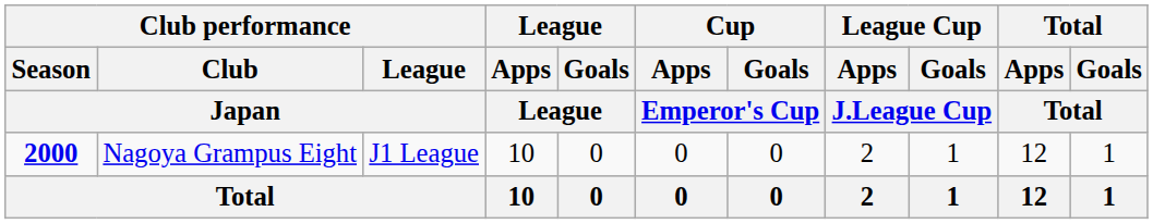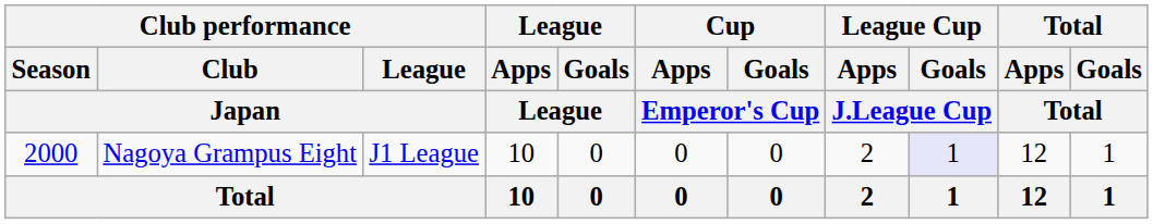Nagoya Grampus Eight | Club performance / Season / Japan: bold -> normal
Nagoya Grampus Eight | League Cup / Goals / J.League Cup: no background -> lavender background
